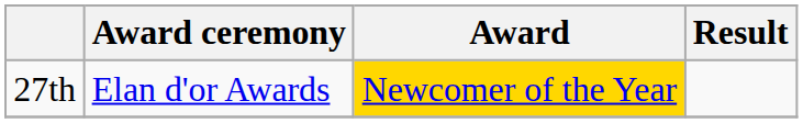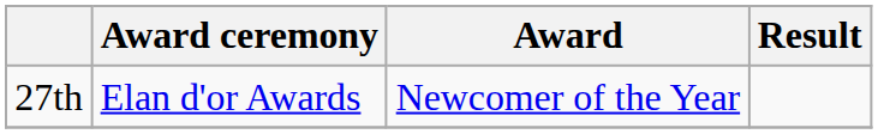27th | Award: gold background -> no background
